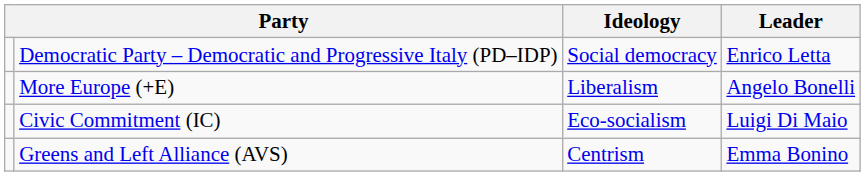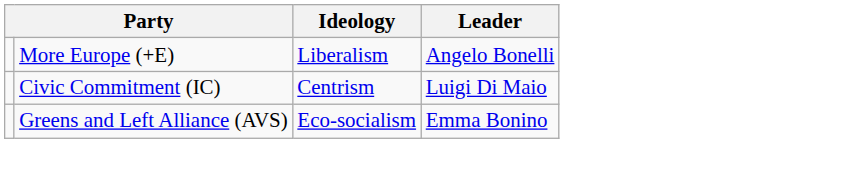- row: Democratic Party – Democratic and Progressive Italy (PD–IDP) | Social democracy | Enrico Letta
Civic Commitment (IC) | Ideology: Eco-socialism -> Centrism
Greens and Left Alliance (AVS) | Ideology: Centrism -> Eco-socialism
